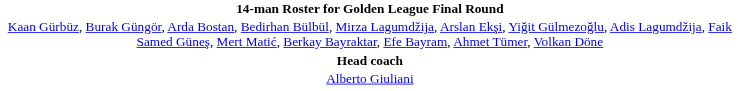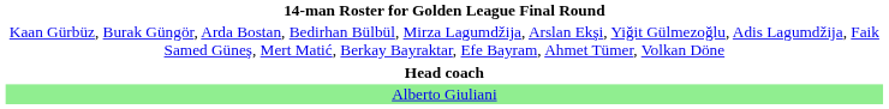row 4 | column 1: no background -> lightgreen background
